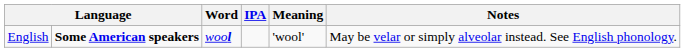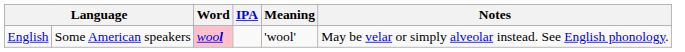English | column 2: bold -> normal
English | Word: no background -> pink background
